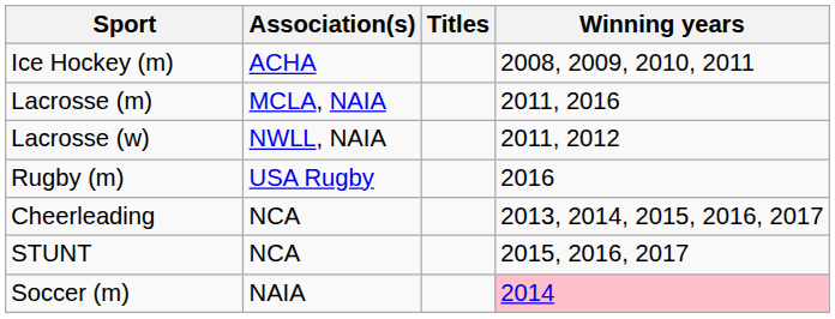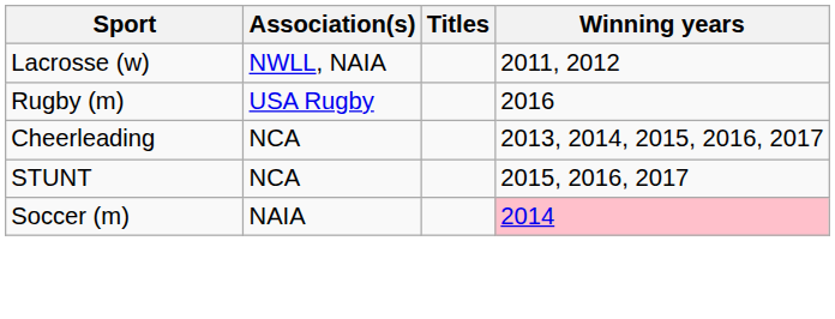- row: Ice Hockey (m) | ACHA | 2008, 2009, 2010, 2011
- row: Lacrosse (m) | MCLA, NAIA | 2011, 2016
